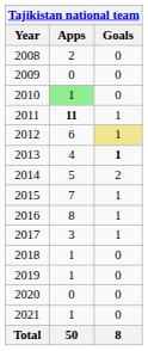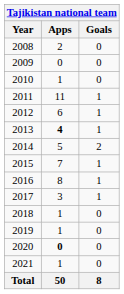2010 | Apps: lightgreen background -> no background
2011 | Apps: bold -> normal
2012 | Goals: khaki background -> no background
2013 | Apps: normal -> bold
2013 | Goals: bold -> normal
2020 | Apps: normal -> bold
